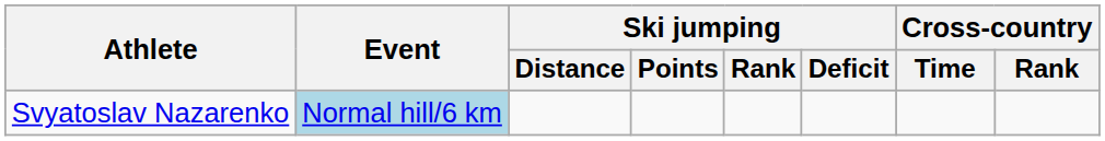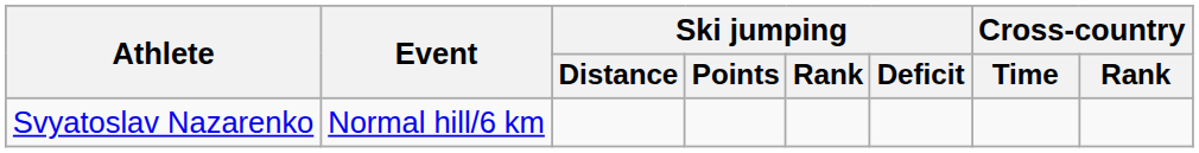Svyatoslav Nazarenko | Event: lightblue background -> no background
